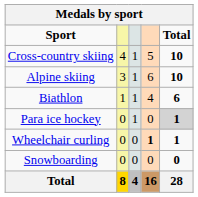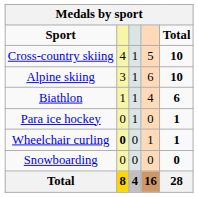Para ice hockey | Total: lightgrey background -> no background
Wheelchair curling | column 2: normal -> bold
Wheelchair curling | column 4: bold -> normal
